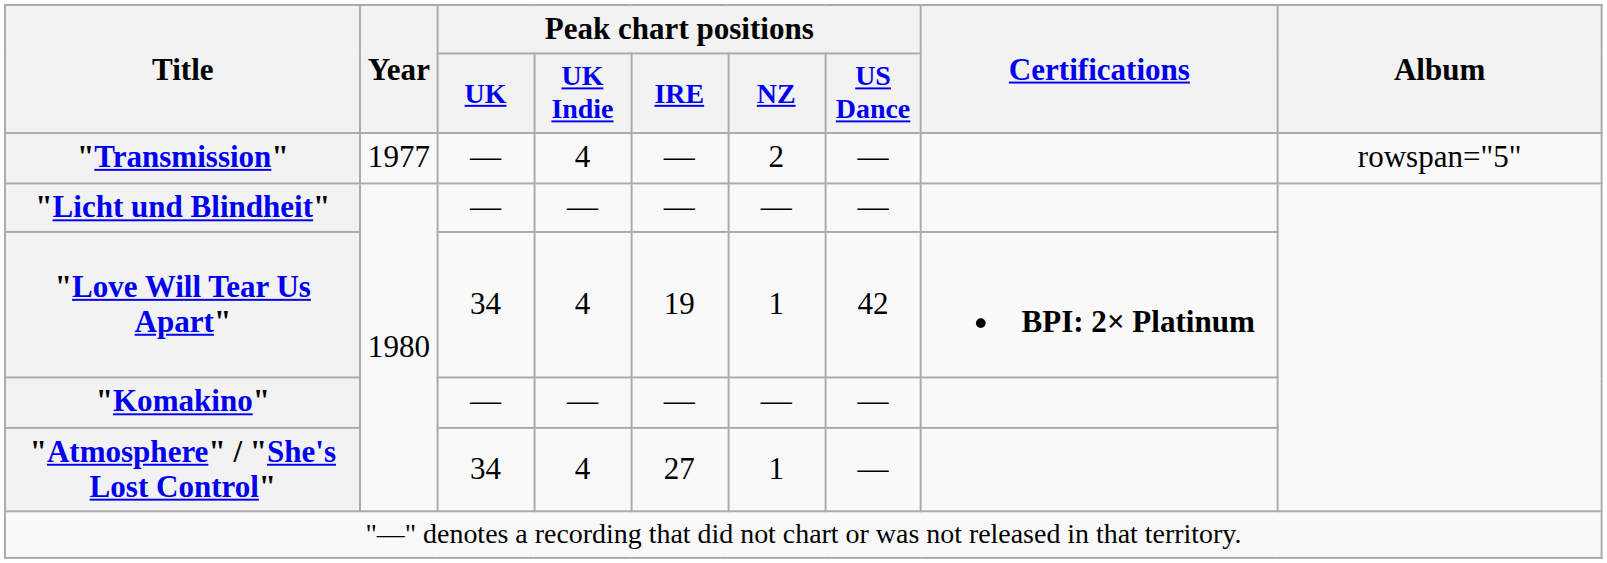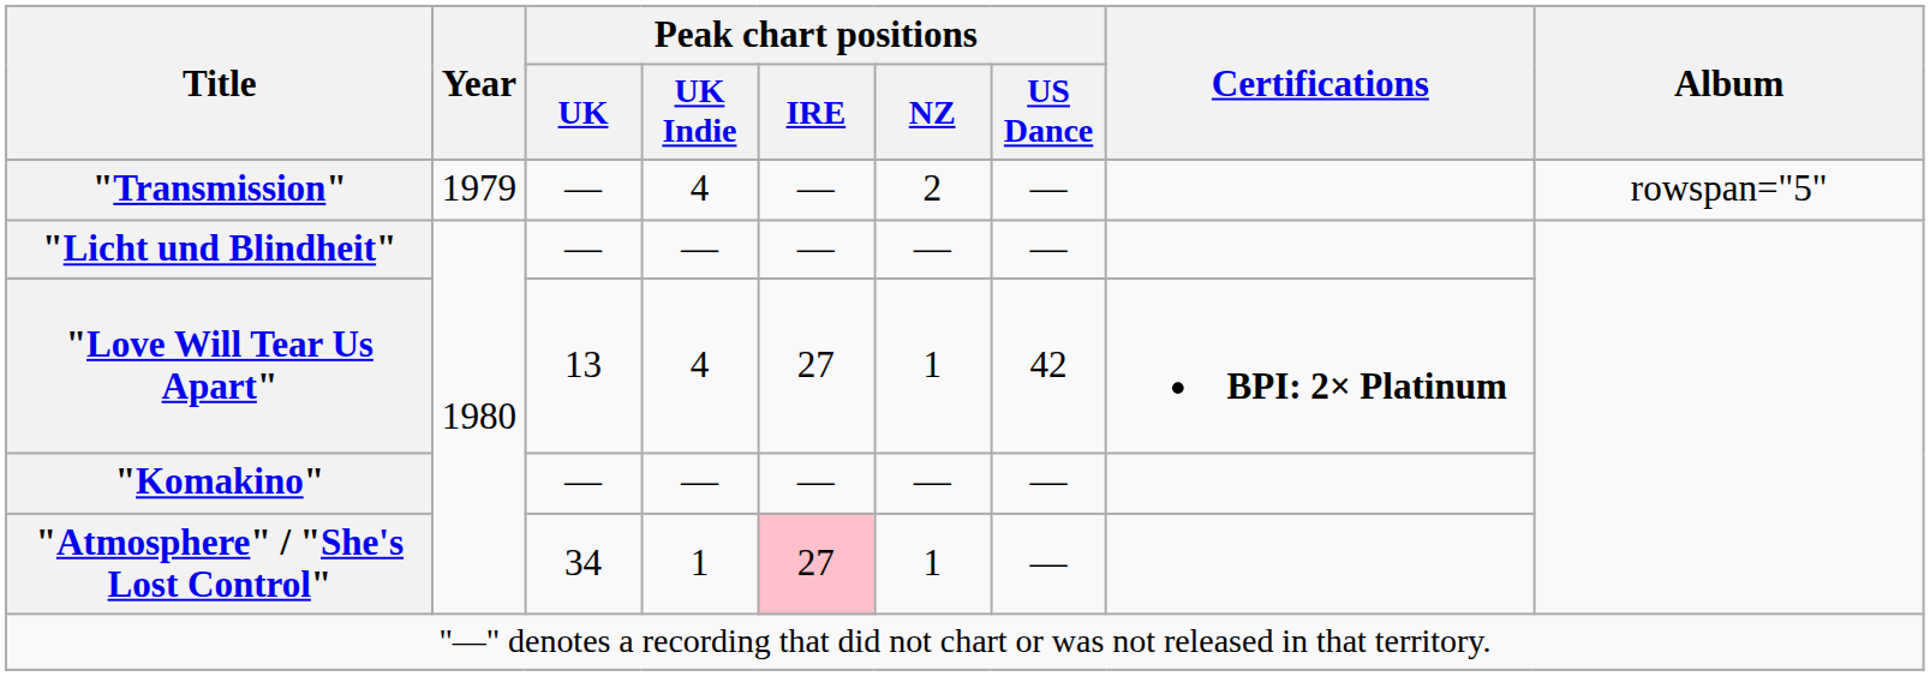"Transmission" | Year: 1977 -> 1979
"Love Will Tear Us Apart" | Peak chart positions / UK: 34 -> 13
"Love Will Tear Us Apart" | Peak chart positions / IRE: 19 -> 27
"Atmosphere" / "She's Lost Control" | Peak chart positions / UK Indie: 4 -> 1
"Atmosphere" / "She's Lost Control" | Peak chart positions / IRE: no background -> pink background
